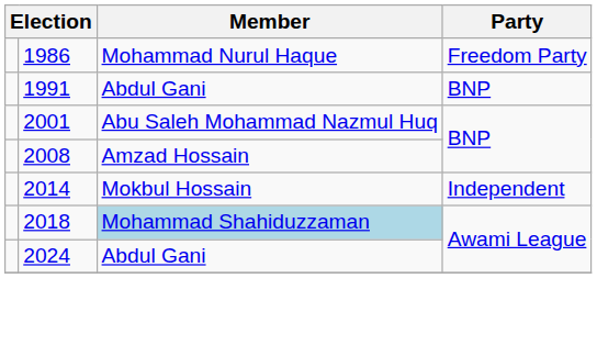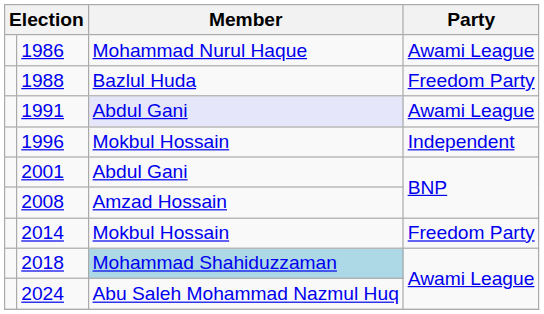1986 | Party: Freedom Party -> Awami League
+ row: 1988 | Bazlul Huda | Freedom Party
1991 | Member: no background -> lavender background
1991 | Party: BNP -> Awami League
+ row: 1996 | Mokbul Hossain | Independent
2001 | Member: Abu Saleh Mohammad Nazmul Huq -> Abdul Gani
2014 | Party: Independent -> Freedom Party
2024 | Member: Abdul Gani -> Abu Saleh Mohammad Nazmul Huq
